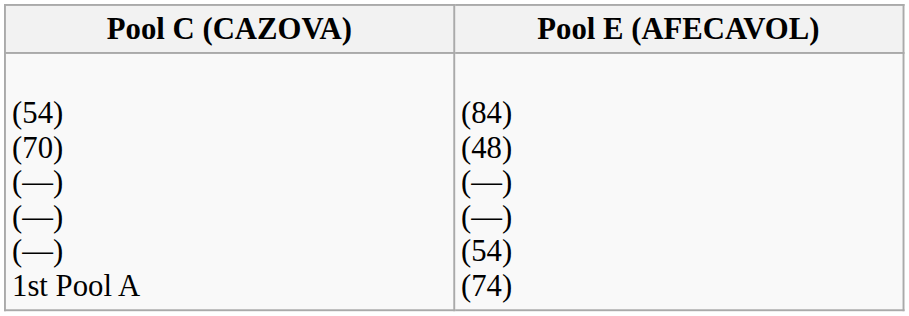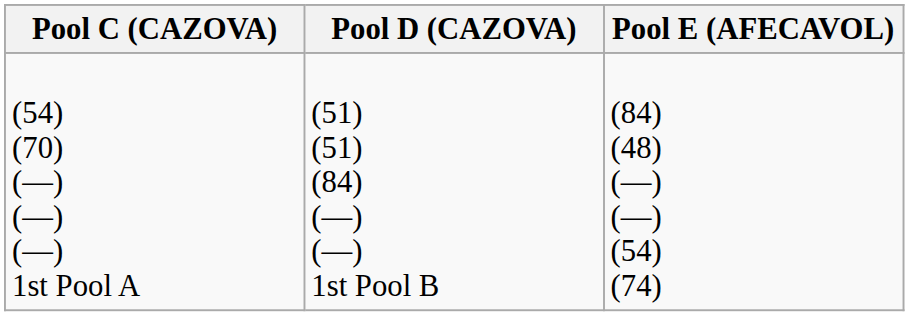+ column: Pool D (CAZOVA) | (51) (51) (84) (—) (—) 1st Pool B
